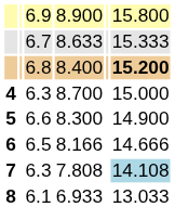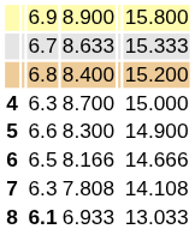8.400 | column 4: bold -> normal
7.808 | column 4: lightblue background -> no background
6.933 | column 2: normal -> bold
